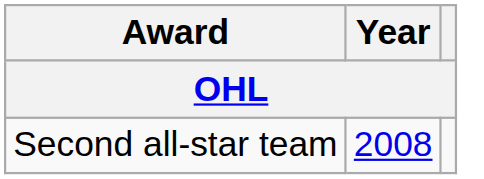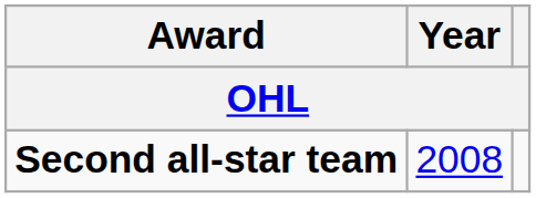row 3 | Award: normal -> bold
